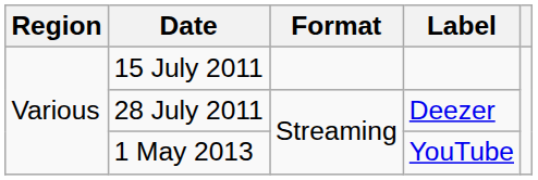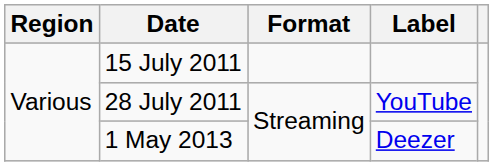28 July 2011 | Label: Deezer -> YouTube
1 May 2013 | Label: YouTube -> Deezer
